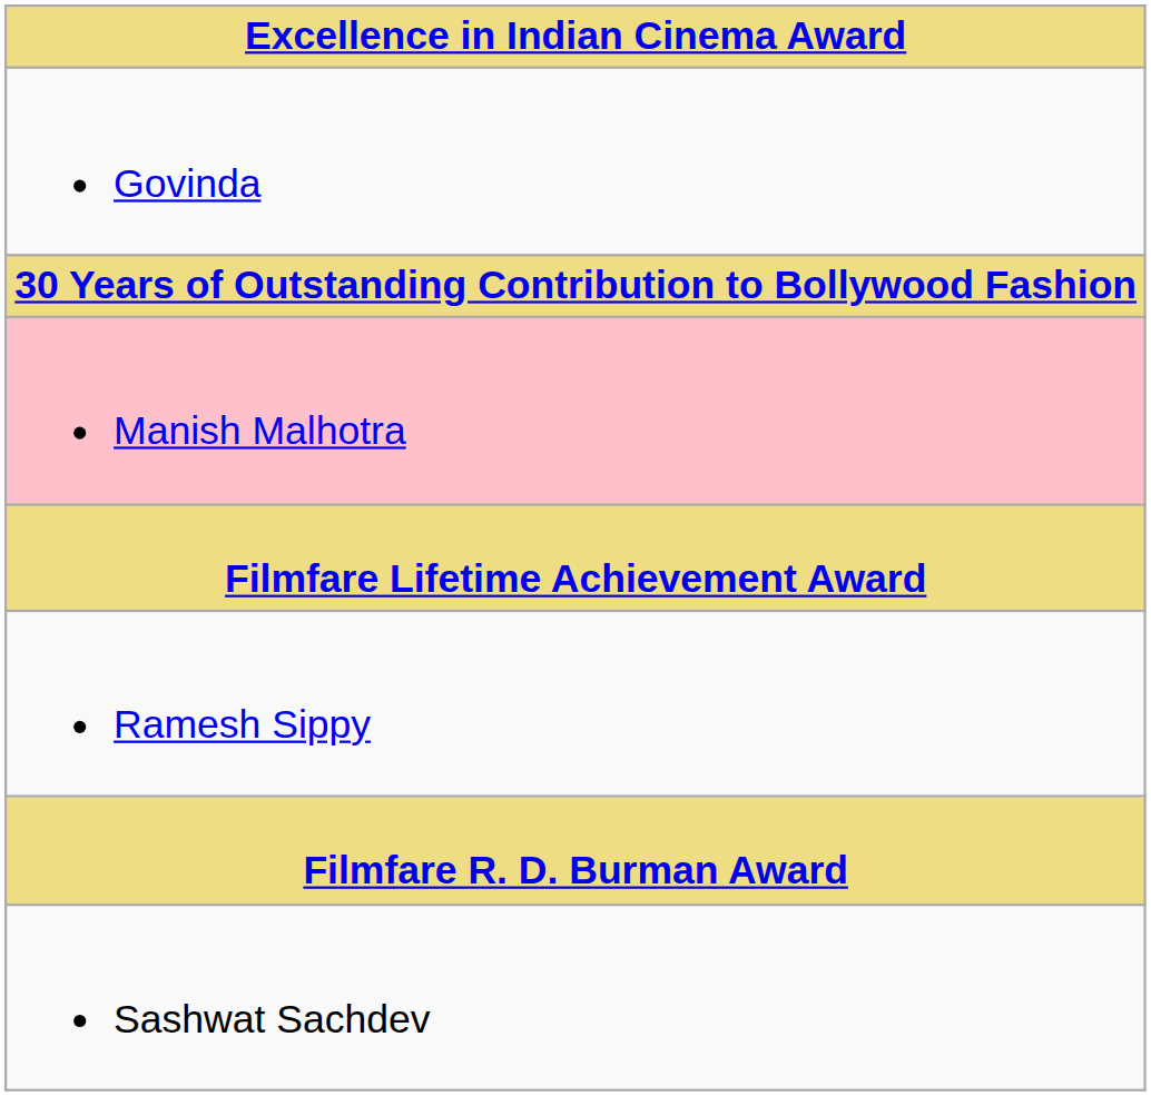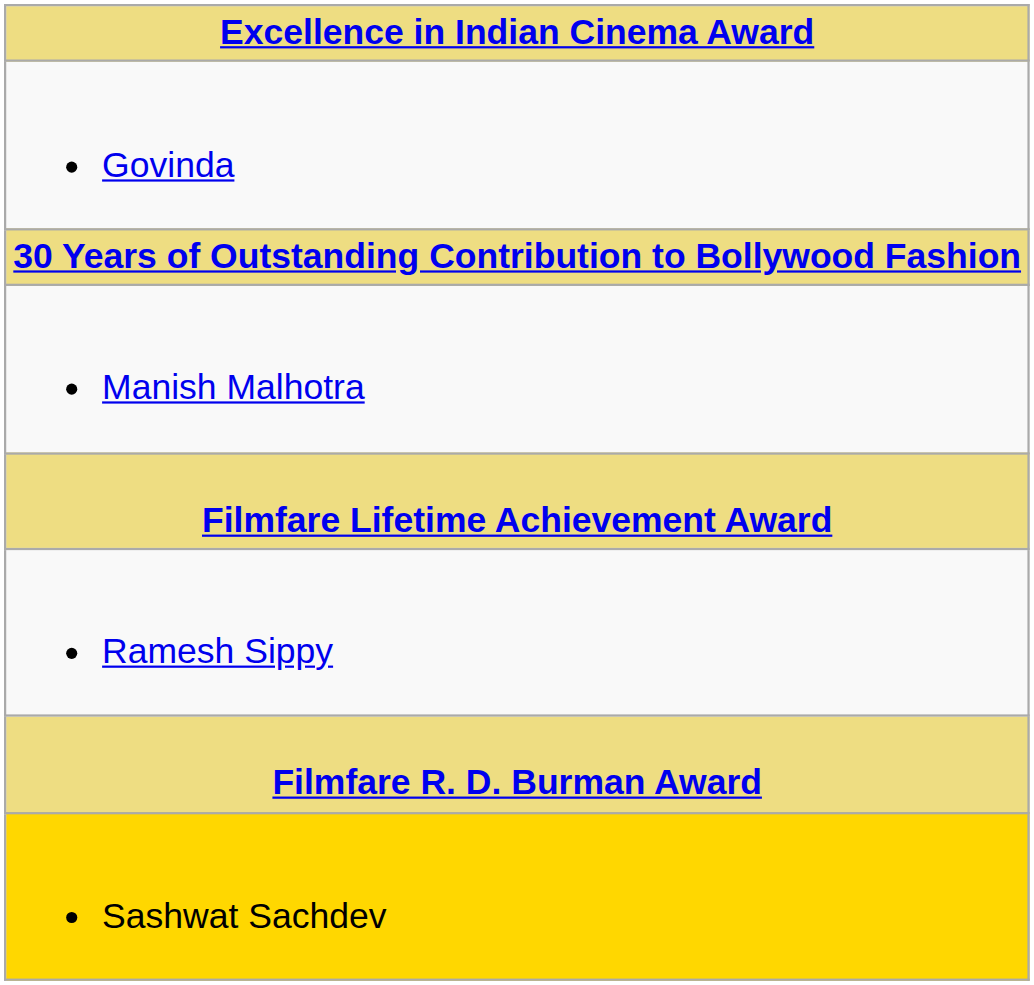Manish Malhotra | column 1: pink background -> no background
Sashwat Sachdev | column 1: no background -> gold background
